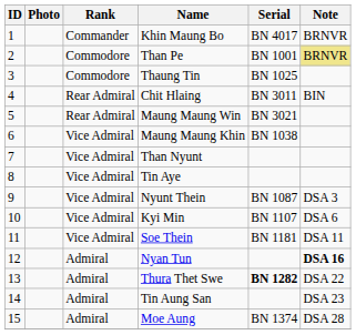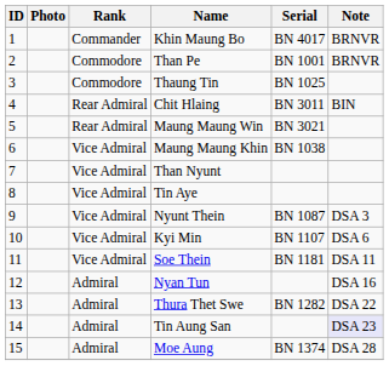Than Pe | Note: khaki background -> no background
Nyan Tun | Note: bold -> normal
Thura Thet Swe | Serial: bold -> normal
Tin Aung San | Note: no background -> lavender background
